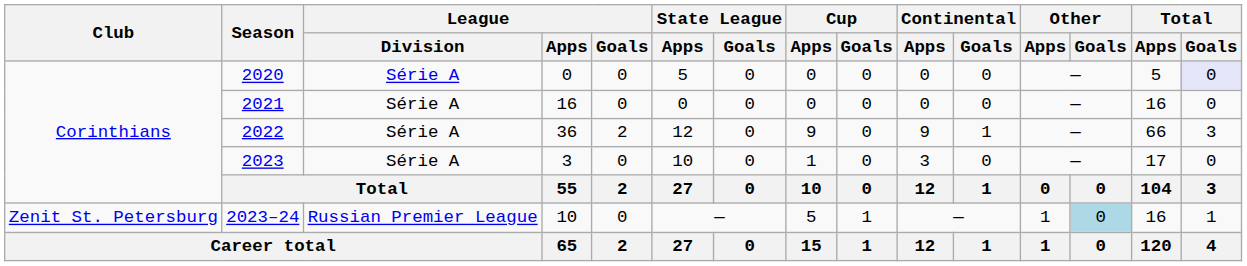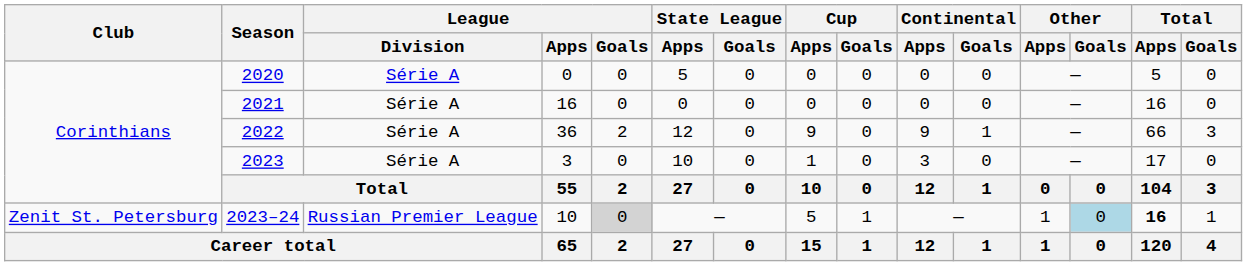2020 | Total / Goals: lavender background -> no background
2023–24 | League / Goals: no background -> lightgrey background
2023–24 | Total / Apps: normal -> bold
